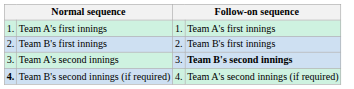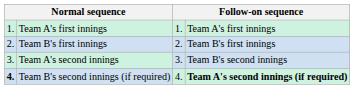Team A's second innings | column 4: bold -> normal
Team B's second innings (if required) | column 4: normal -> bold
